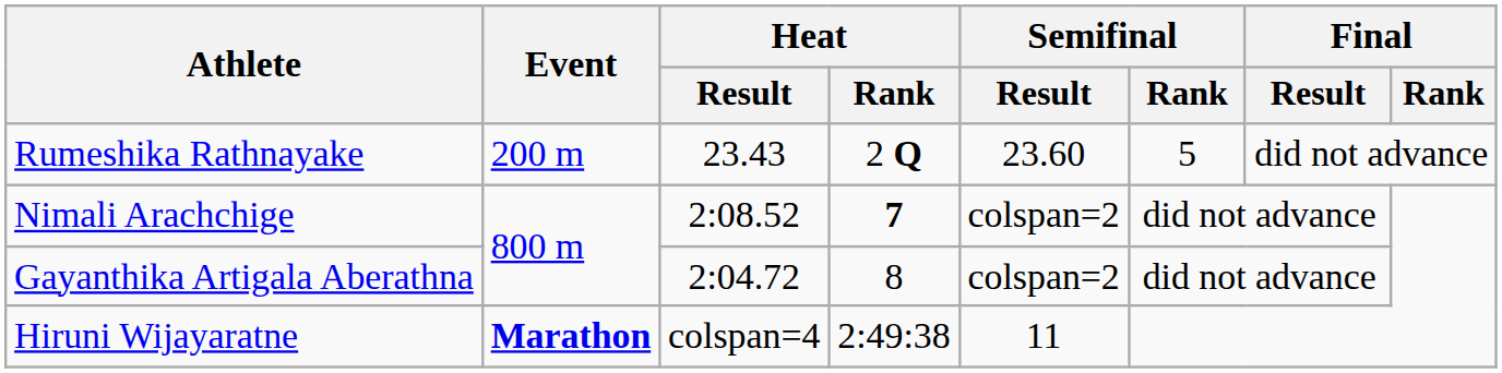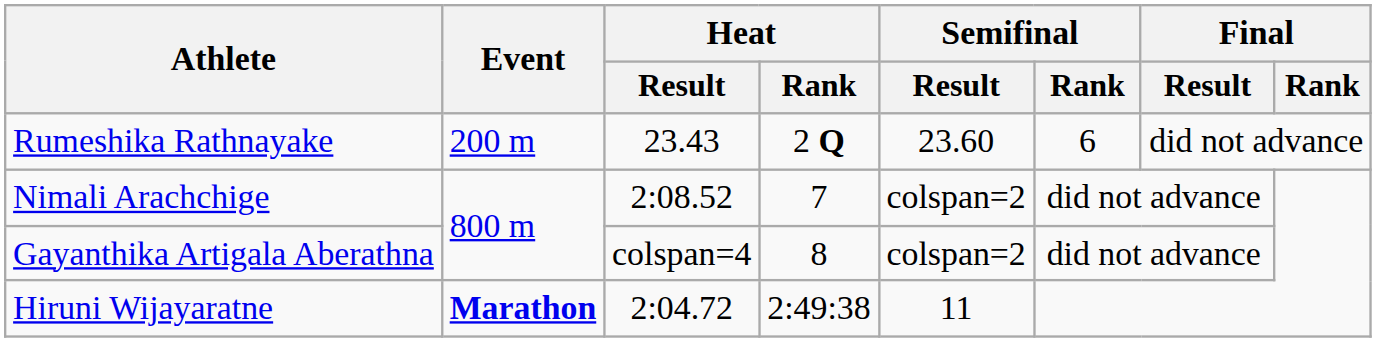Rumeshika Rathnayake | Semifinal / Rank: 5 -> 6
Nimali Arachchige | Heat / Rank: bold -> normal
Gayanthika Artigala Aberathna | Heat / Result: 2:04.72 -> colspan=4
Hiruni Wijayaratne | Heat / Result: colspan=4 -> 2:04.72
